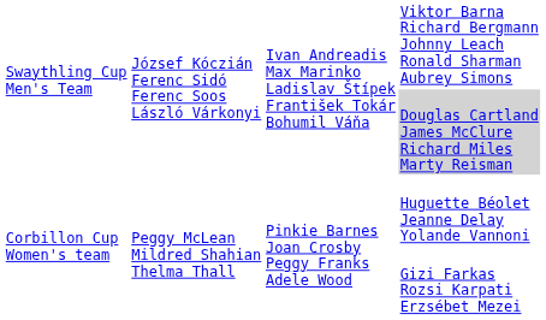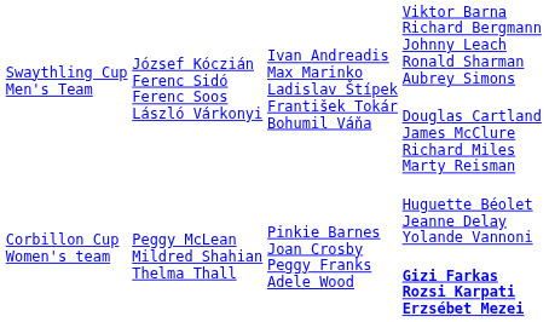Douglas Cartland James McClure Richard Miles Marty Reisman | column 4: lightgrey background -> no background
Gizi Farkas Rozsi Karpati Erzsébet Mezei | column 4: normal -> bold
